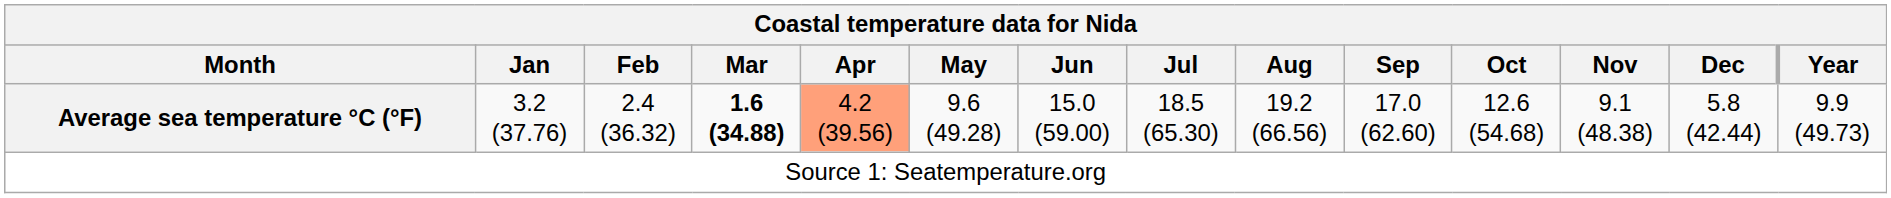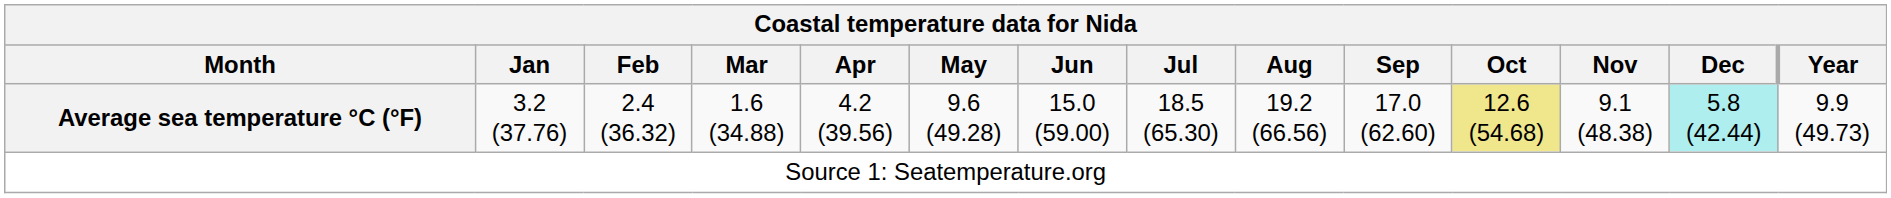row 3 | Mar: bold -> normal
row 3 | Apr: lightsalmon background -> no background
row 3 | Oct: no background -> khaki background
row 3 | Dec: no background -> paleturquoise background
